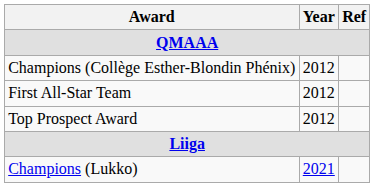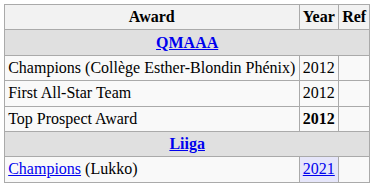Top Prospect Award | Year: normal -> bold
Champions (Lukko) | Year: no background -> lavender background
